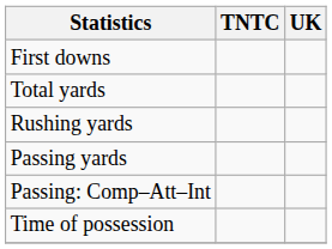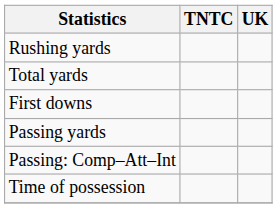rows swapped: First downs <-> Rushing yards
